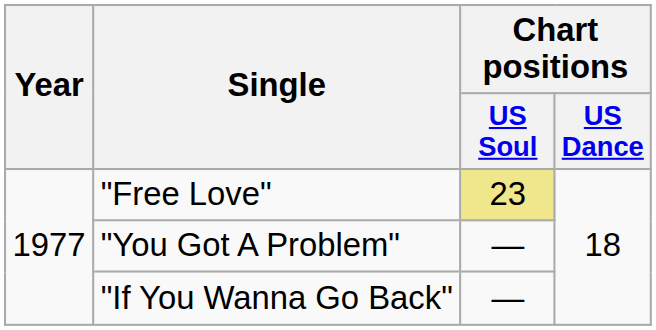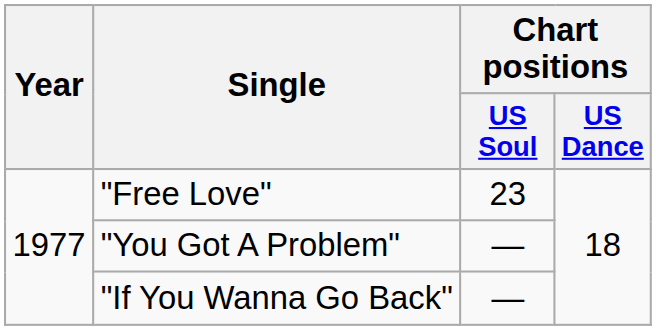"Free Love" | Chart positions / US Soul: khaki background -> no background
